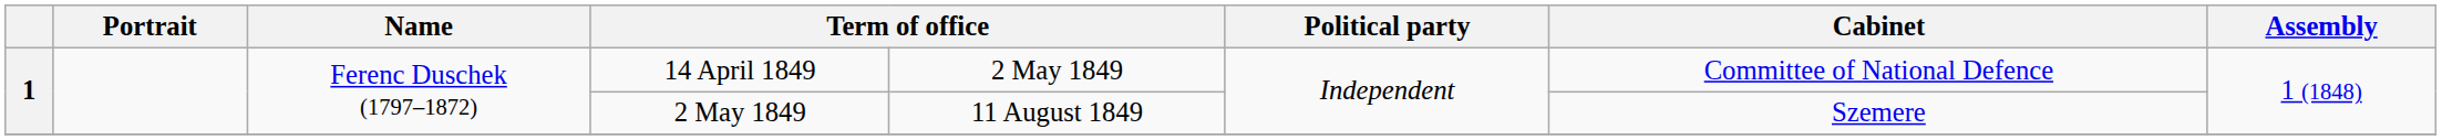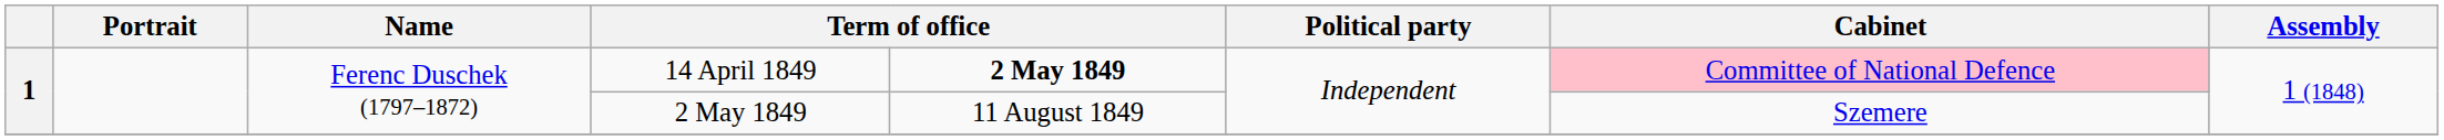14 April 1849 | column 5: normal -> bold
14 April 1849 | Cabinet: no background -> pink background
